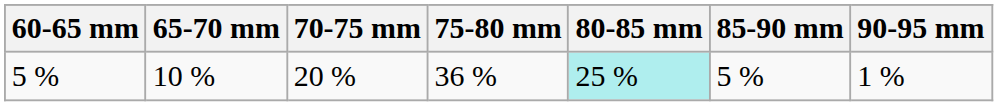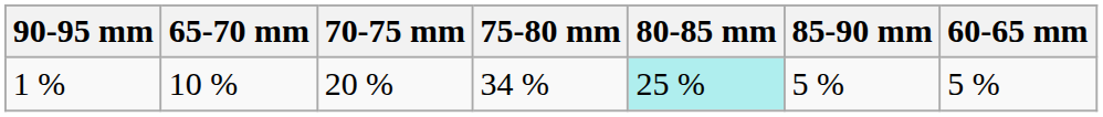columns swapped: 60-65 mm <-> 90-95 mm
row 2 | 75-80 mm: 36 % -> 34 %
